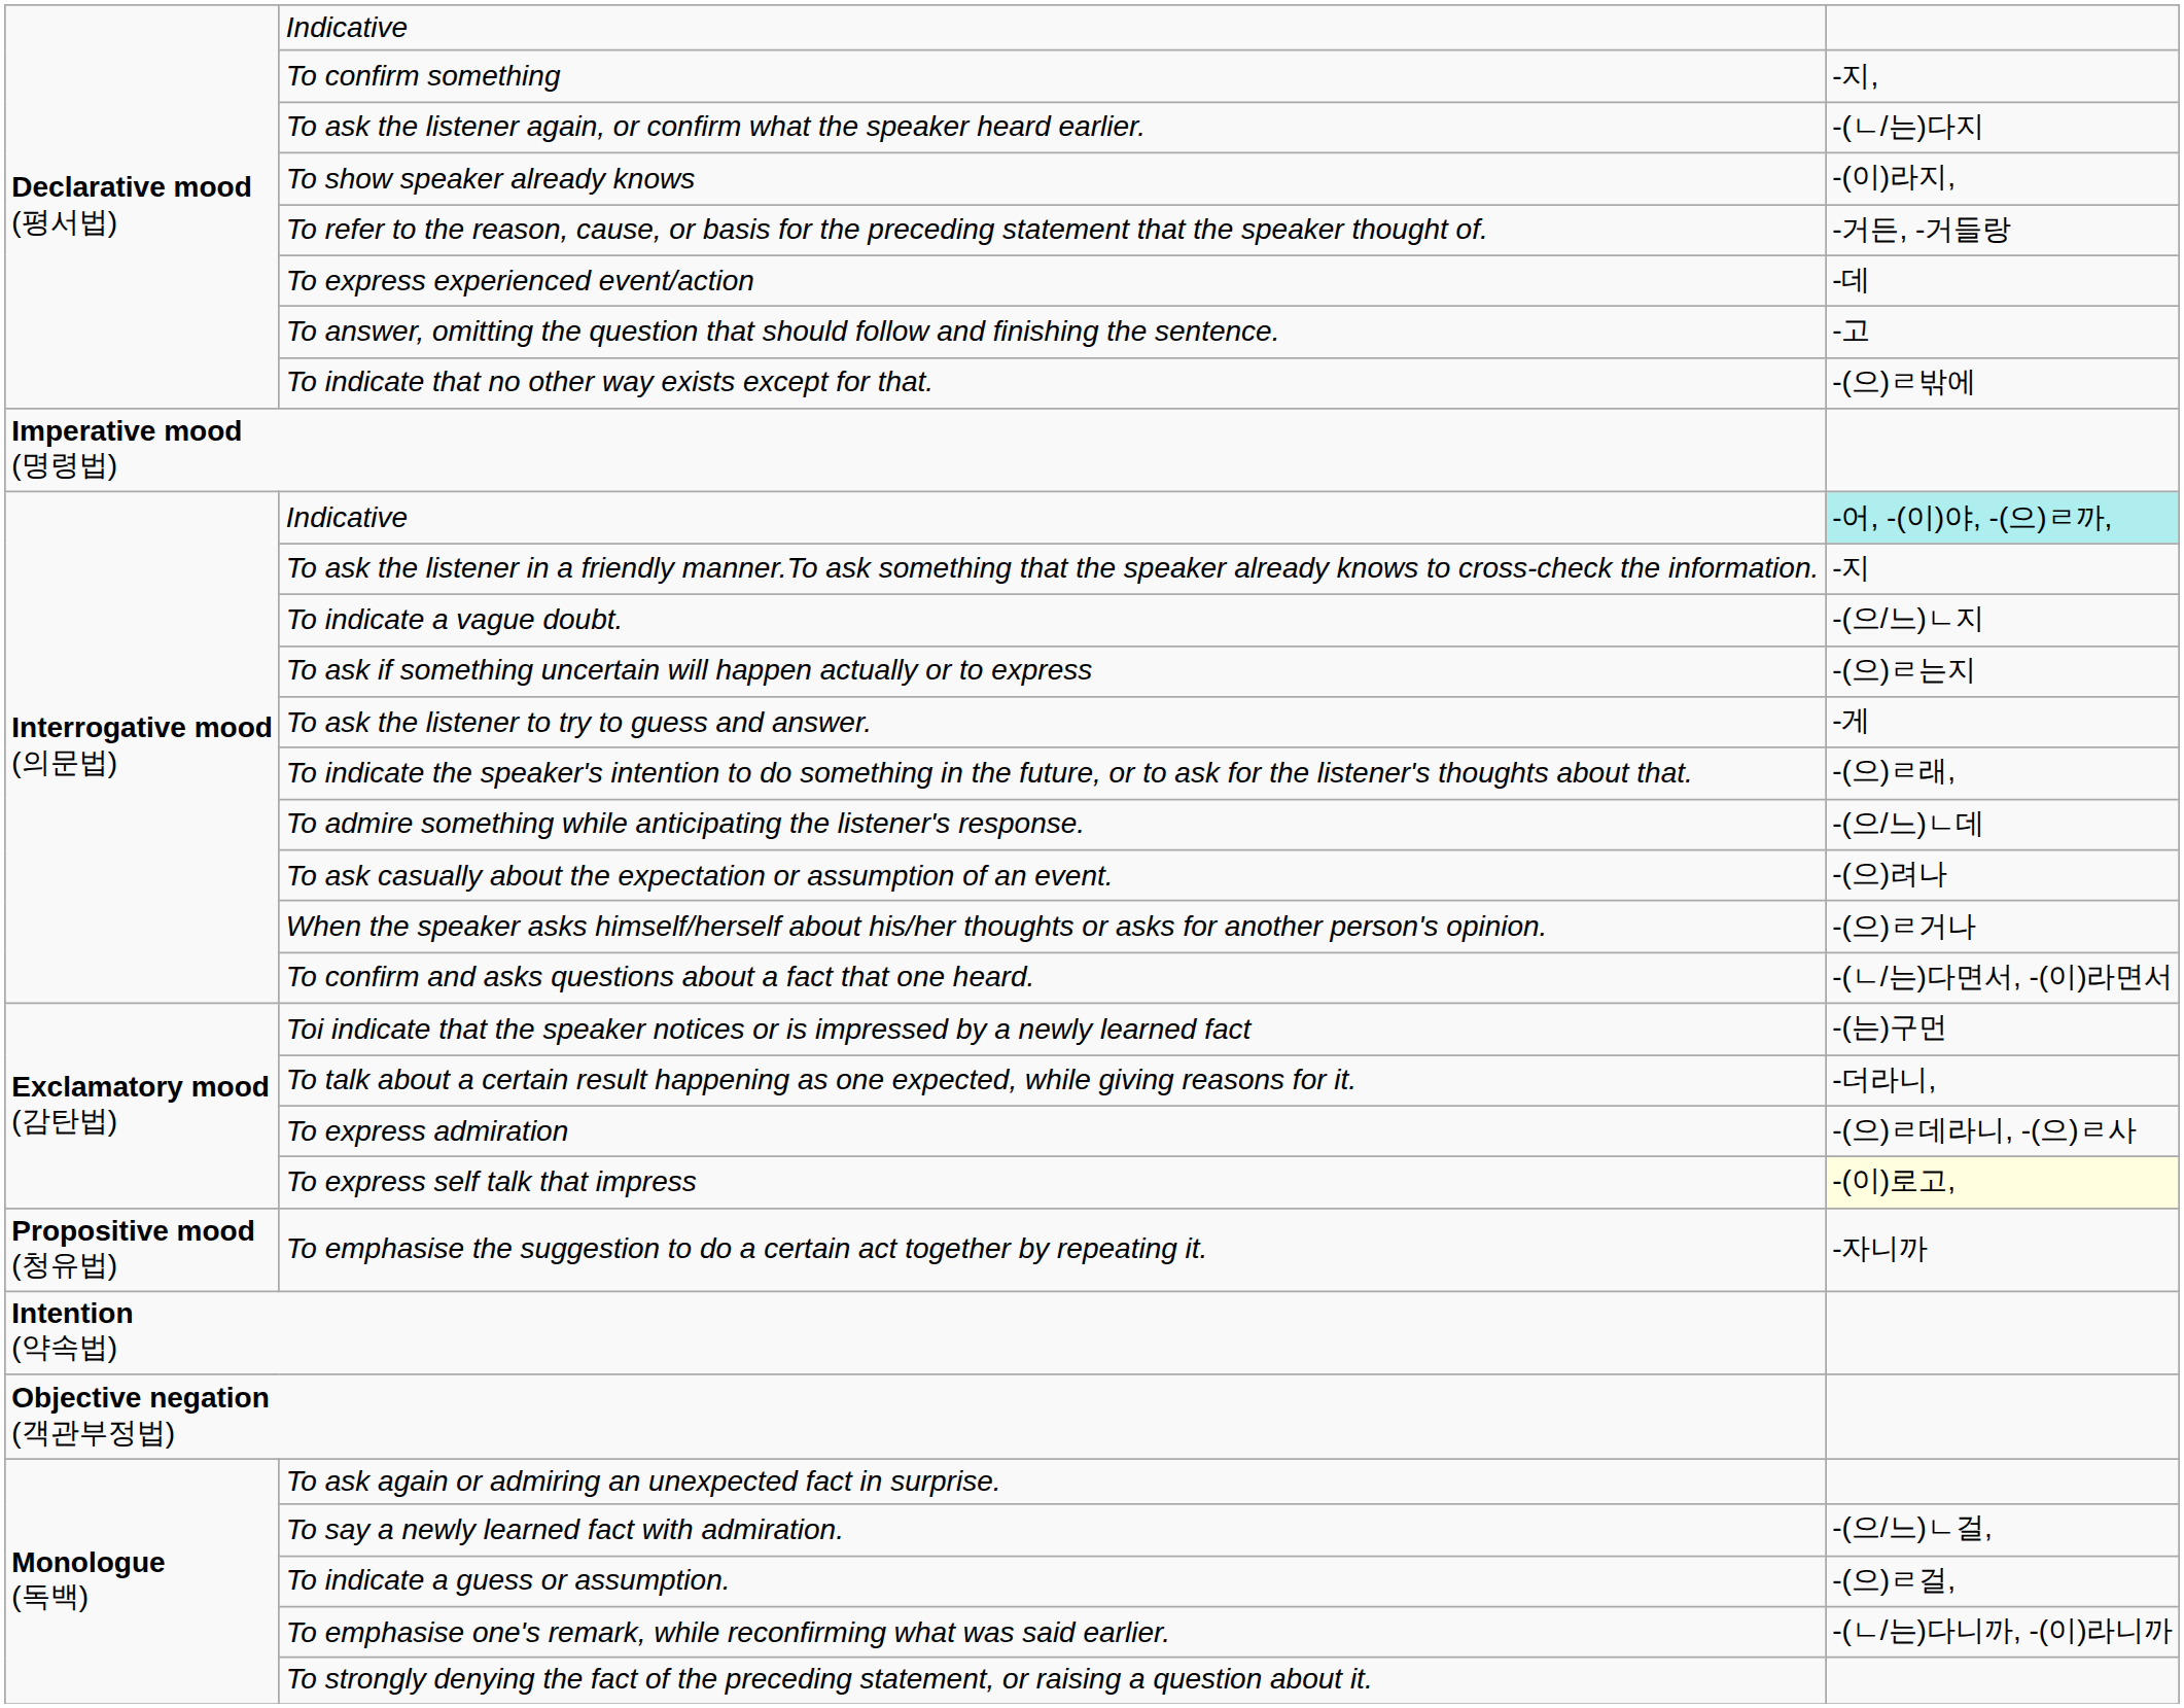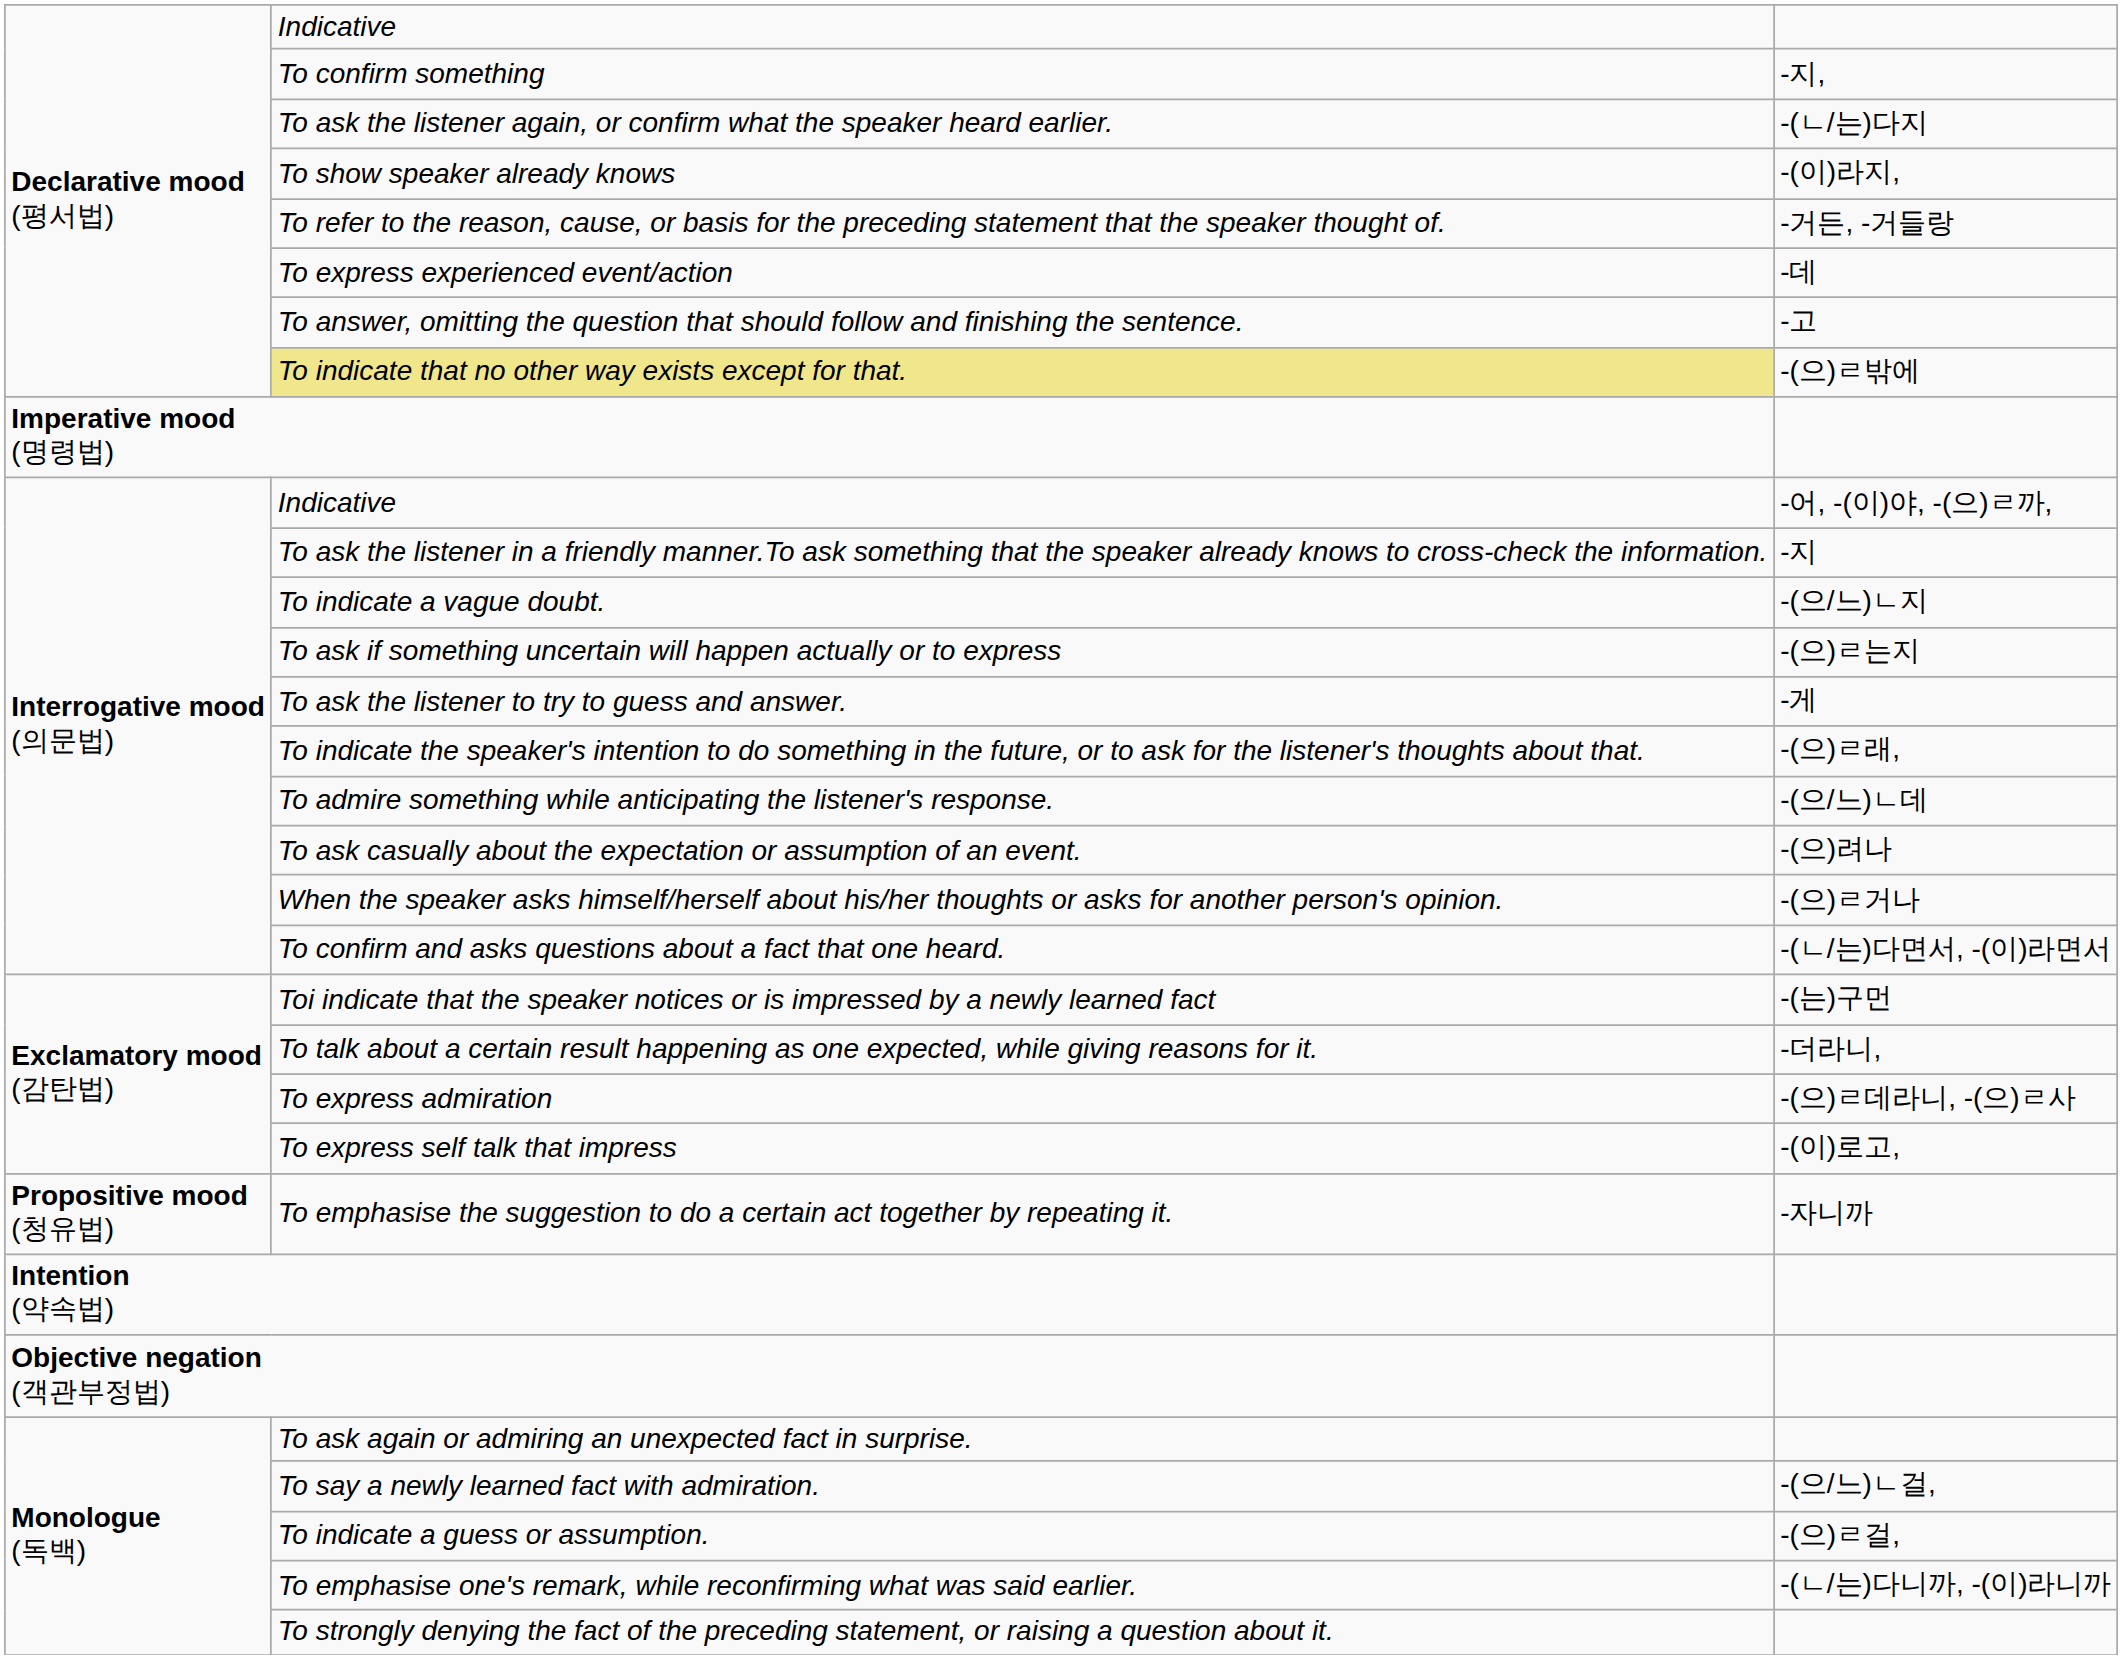To indicate that no other way exists except for that. | column 2: no background -> khaki background
Indicative / -어, -(이)야, -(으)ㄹ까, | column 3: paleturquoise background -> no background
To express self talk that impress | column 3: lightyellow background -> no background
